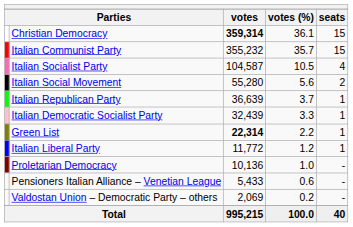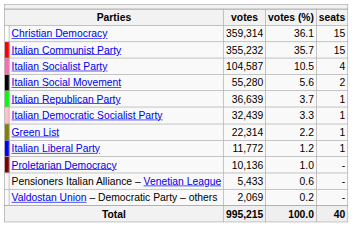Christian Democracy | votes: bold -> normal
Green List | votes: bold -> normal
